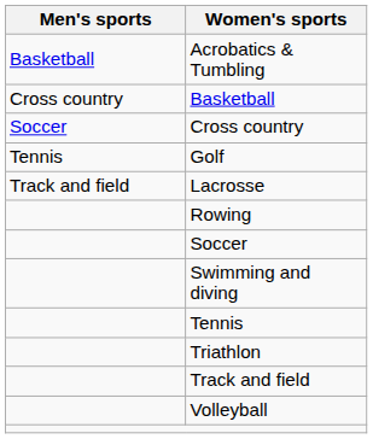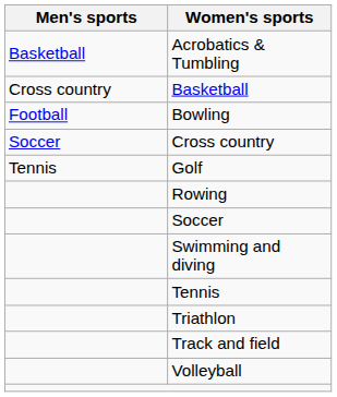+ row: Football | Bowling
- row: Track and field | Lacrosse
